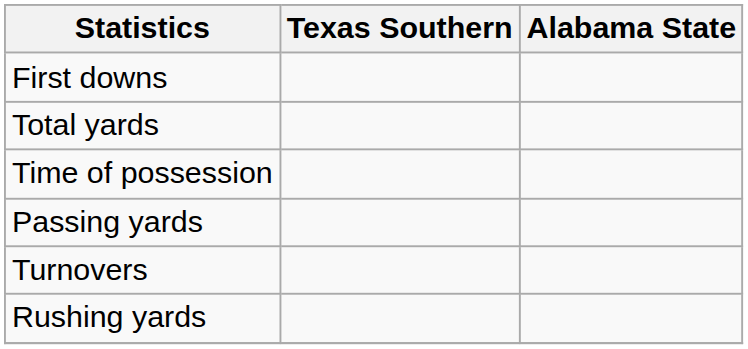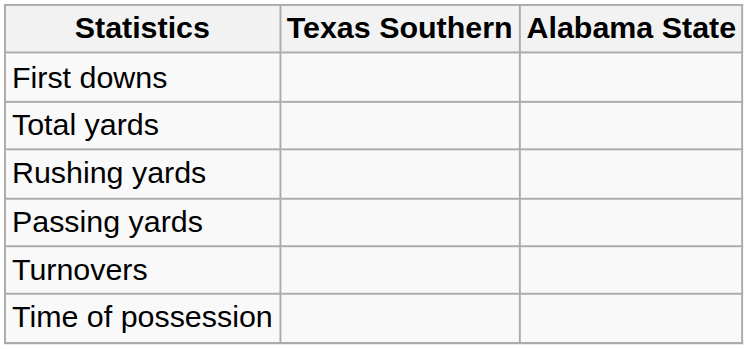rows swapped: Rushing yards <-> Time of possession
